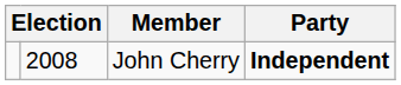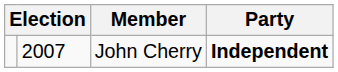John Cherry | column 2: 2008 -> 2007
